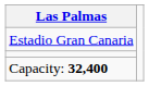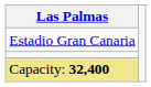Capacity: 32,400 | Las Palmas: no background -> khaki background
